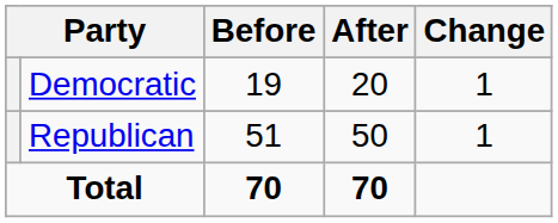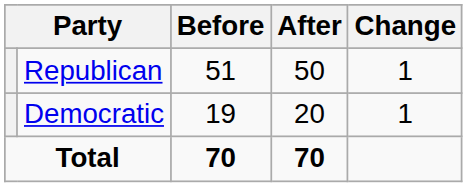rows swapped: Republican <-> Democratic
